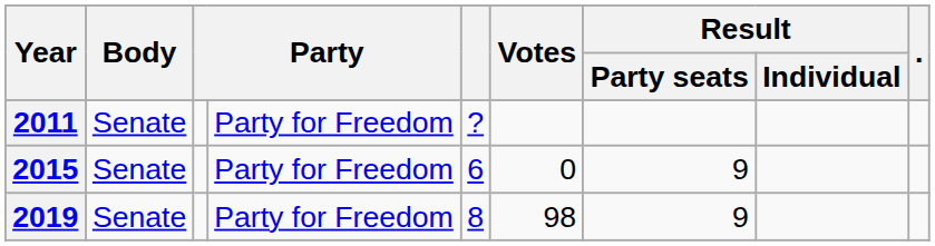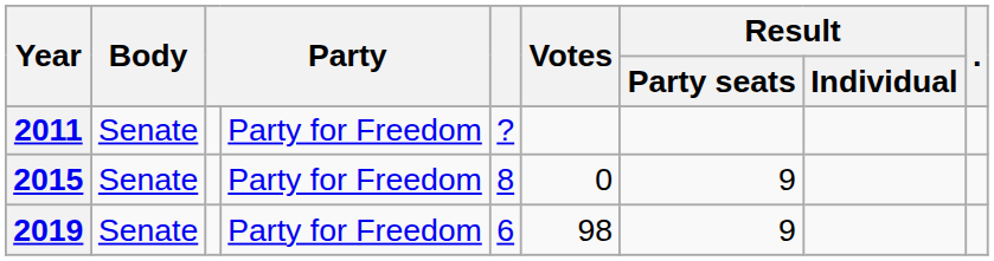2015 | column 5: 6 -> 8
2019 | column 5: 8 -> 6
